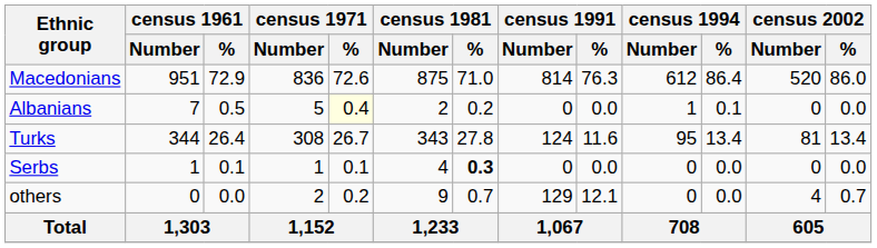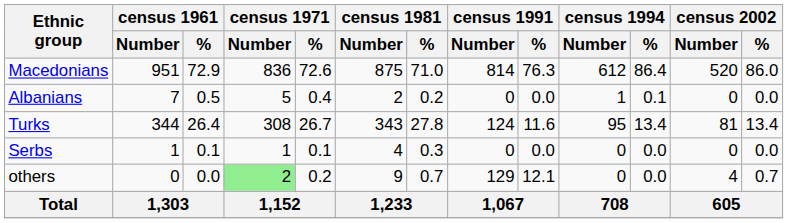Albanians | census 1971 / %: lightyellow background -> no background
Serbs | census 1981 / %: bold -> normal
others | census 1971 / Number: no background -> lightgreen background
